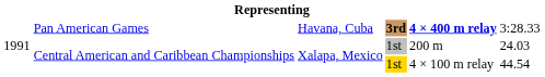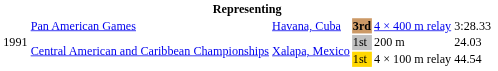Pan American Games | column 5: bold -> normal
